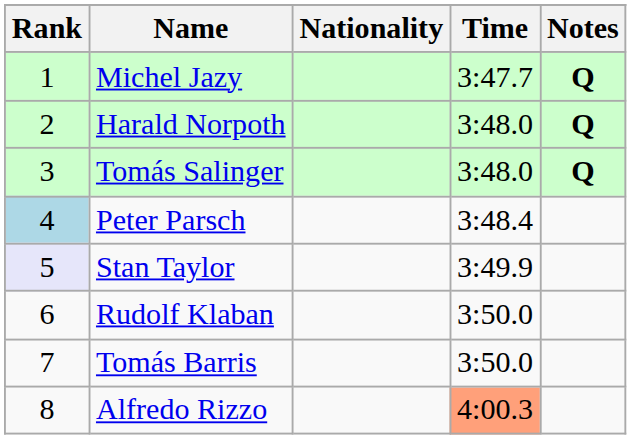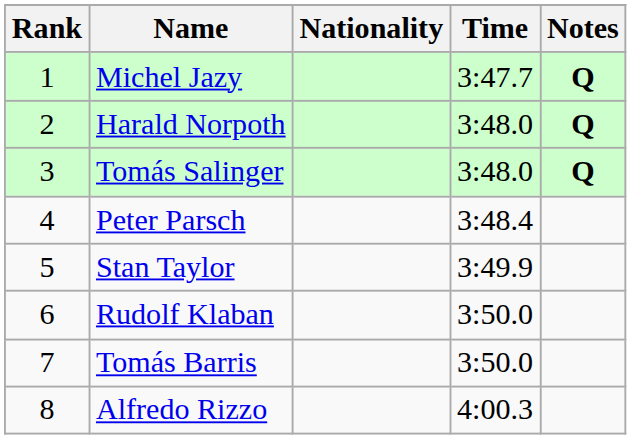Peter Parsch | Rank: lightblue background -> no background
Stan Taylor | Rank: lavender background -> no background
Alfredo Rizzo | Time: lightsalmon background -> no background
